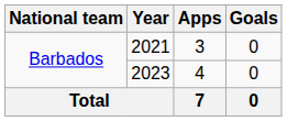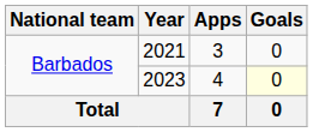2023 | Goals: no background -> lightyellow background
